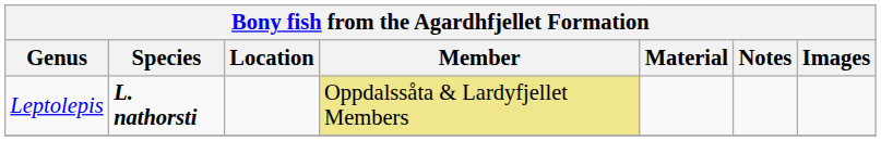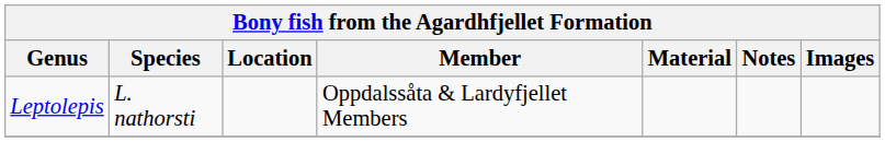Leptolepis | Species: bold -> normal
Leptolepis | Member: khaki background -> no background
